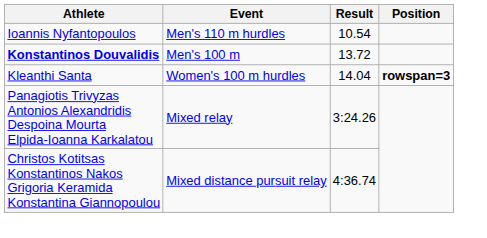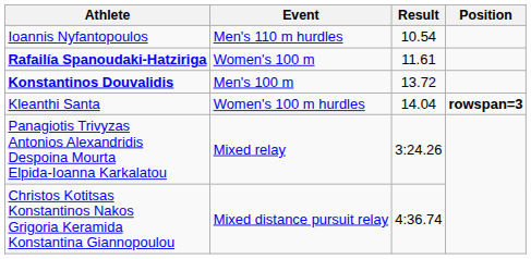+ row: Rafailía Spanoudaki-Hatziriga | Women's 100 m | 11.61
